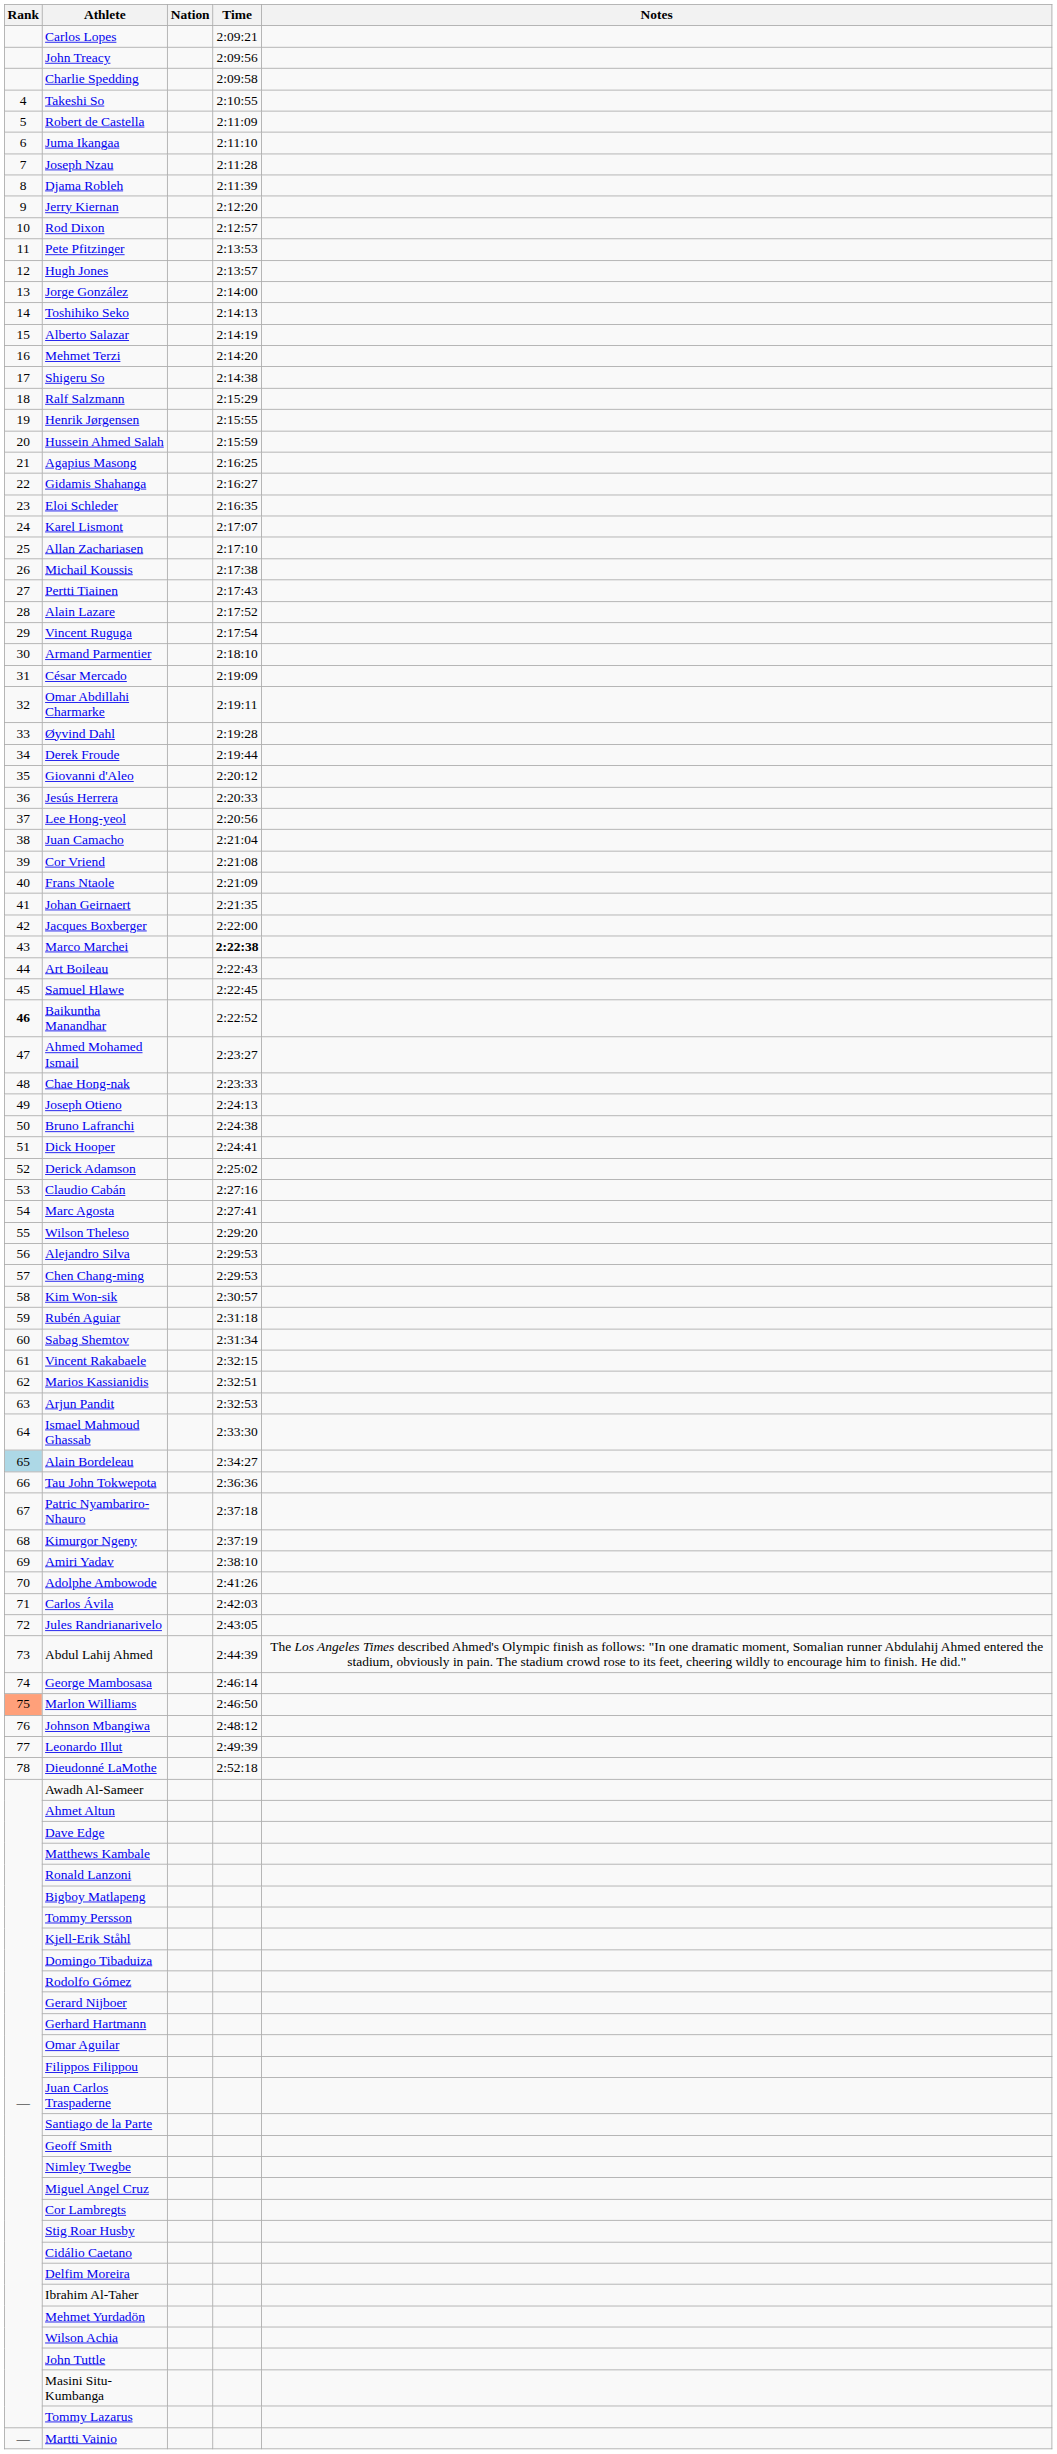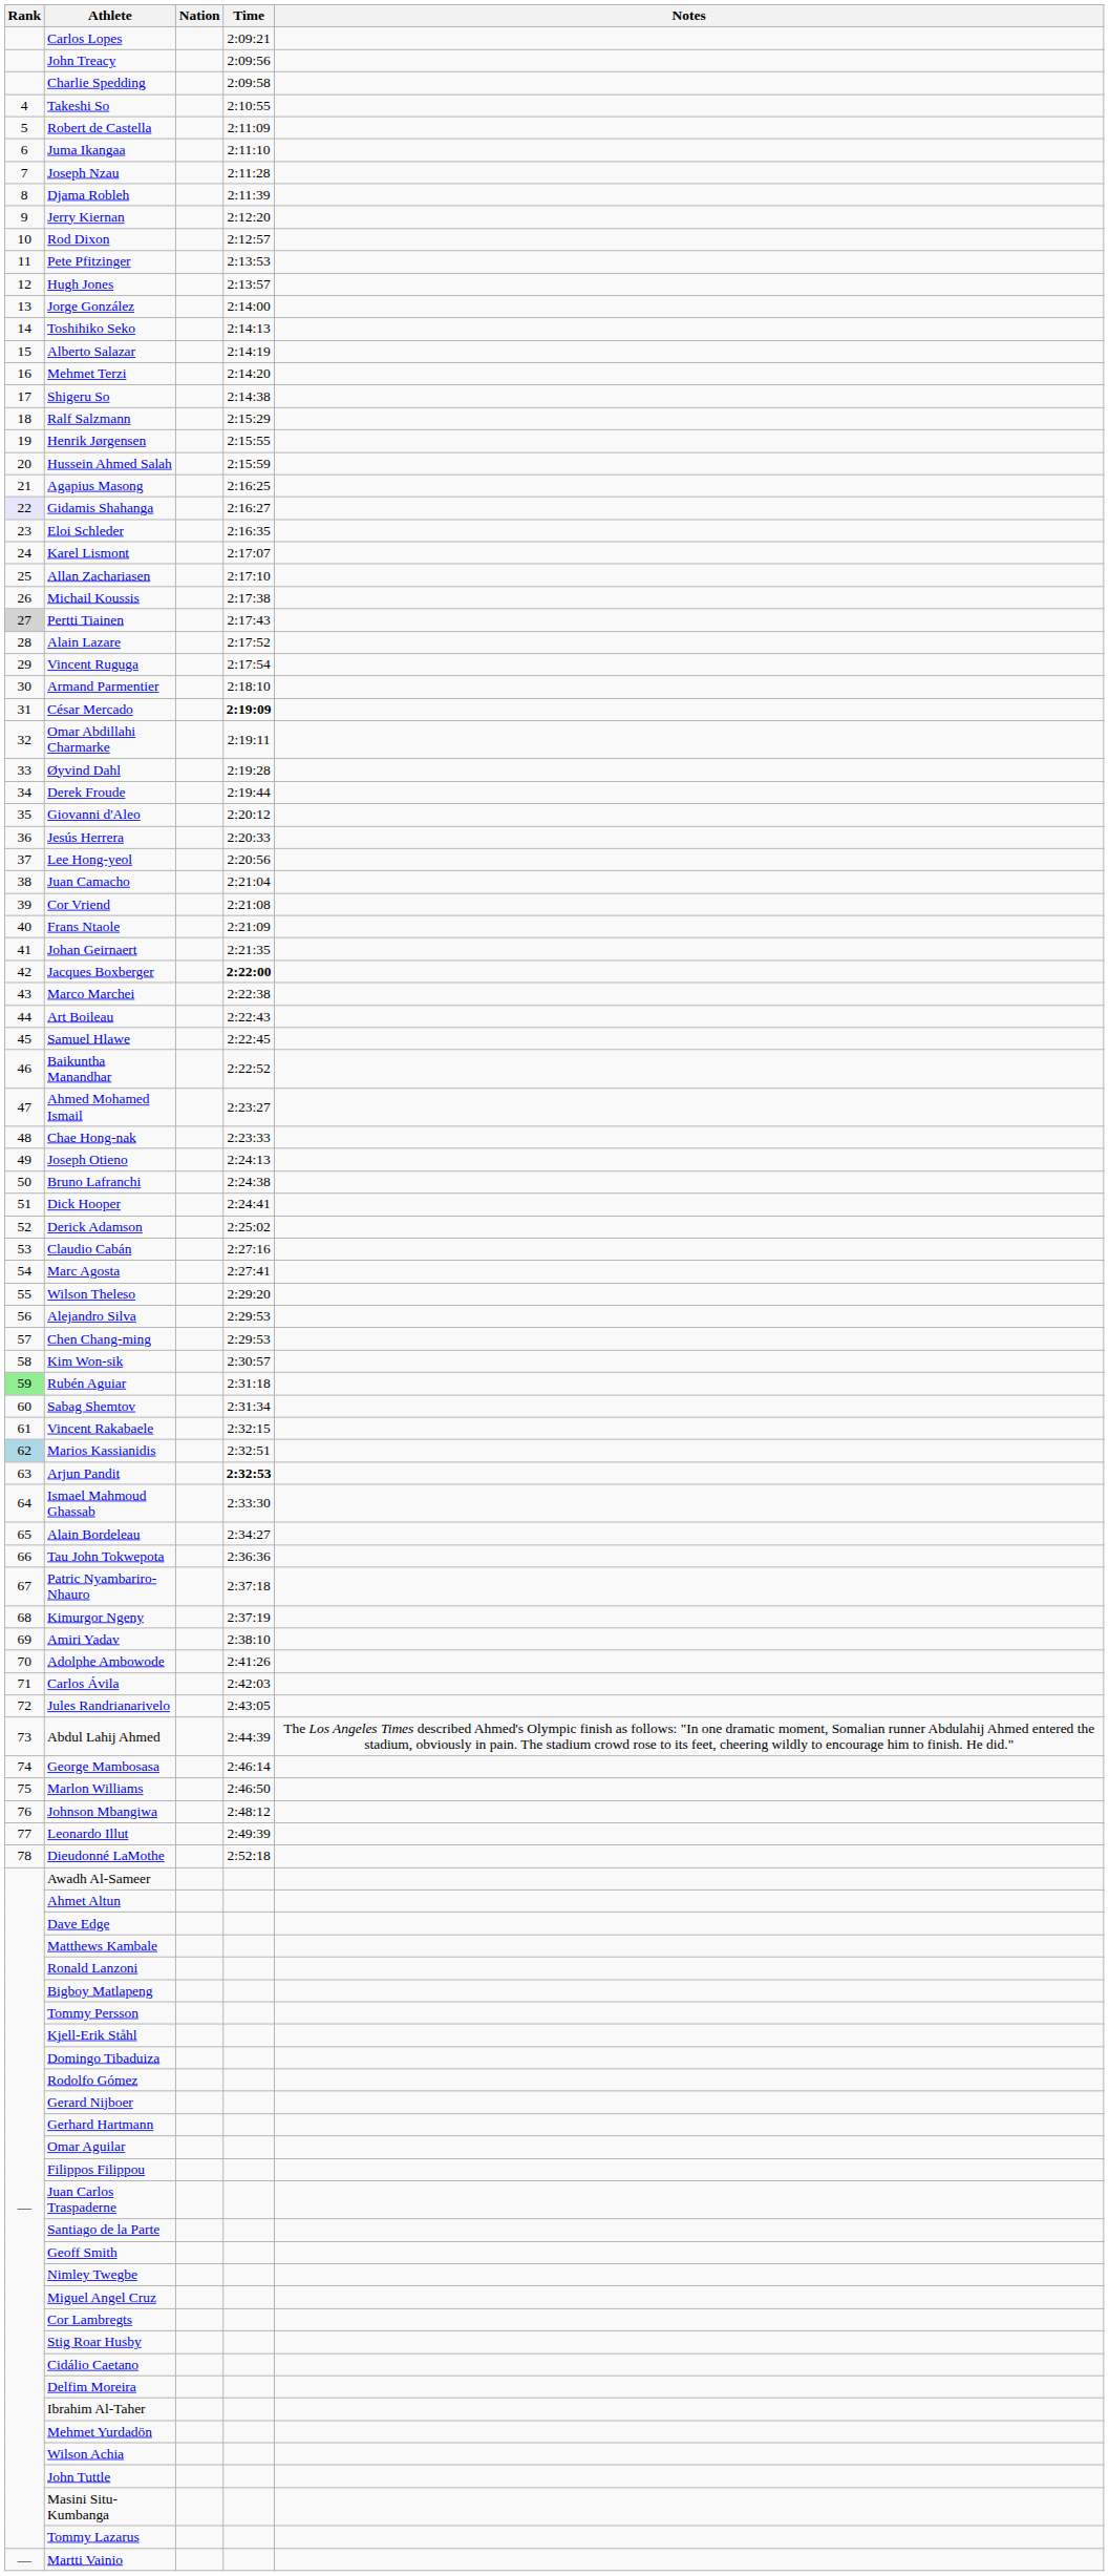Gidamis Shahanga | Rank: no background -> lavender background
Pertti Tiainen | Rank: no background -> lightgrey background
César Mercado | Time: normal -> bold
Jacques Boxberger | Time: normal -> bold
Marco Marchei | Time: bold -> normal
Baikuntha Manandhar | Rank: bold -> normal
Rubén Aguiar | Rank: no background -> lightgreen background
Marios Kassianidis | Rank: no background -> lightblue background
Arjun Pandit | Time: normal -> bold
Alain Bordeleau | Rank: lightblue background -> no background
Marlon Williams | Rank: lightsalmon background -> no background
